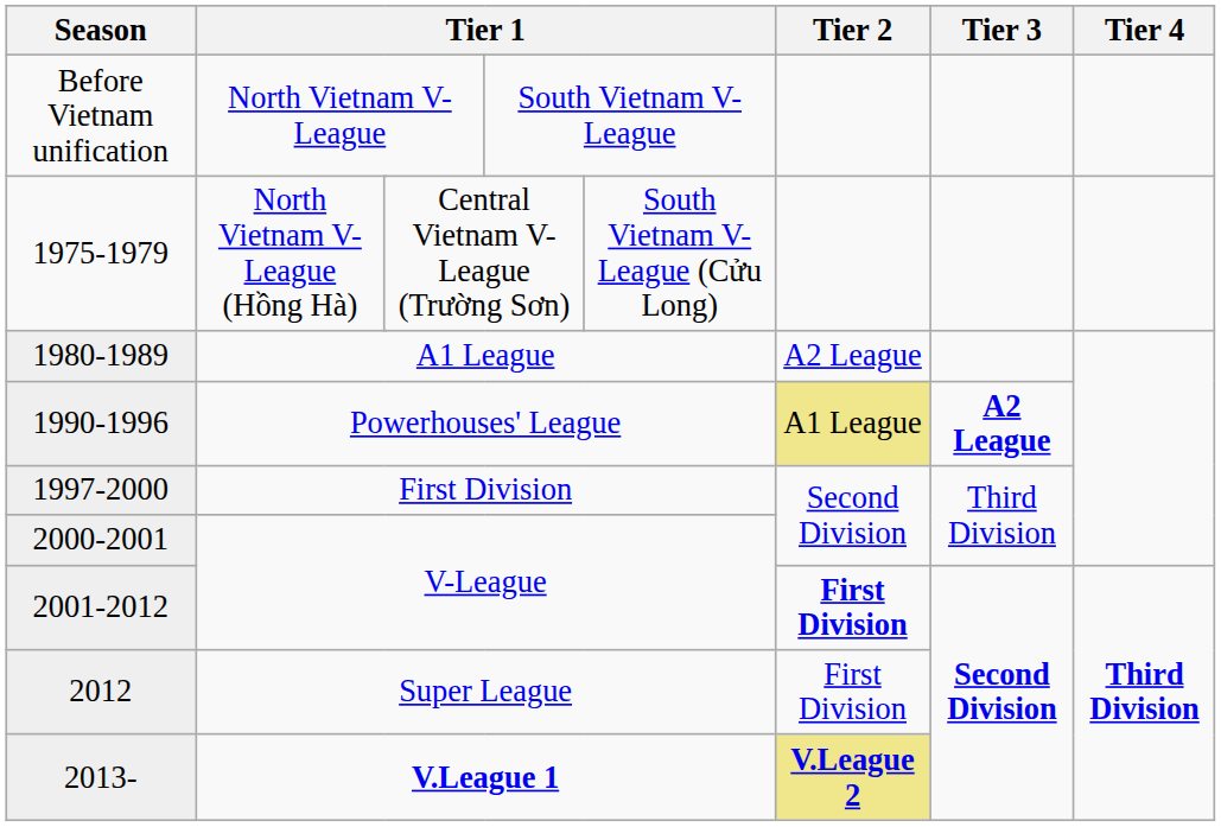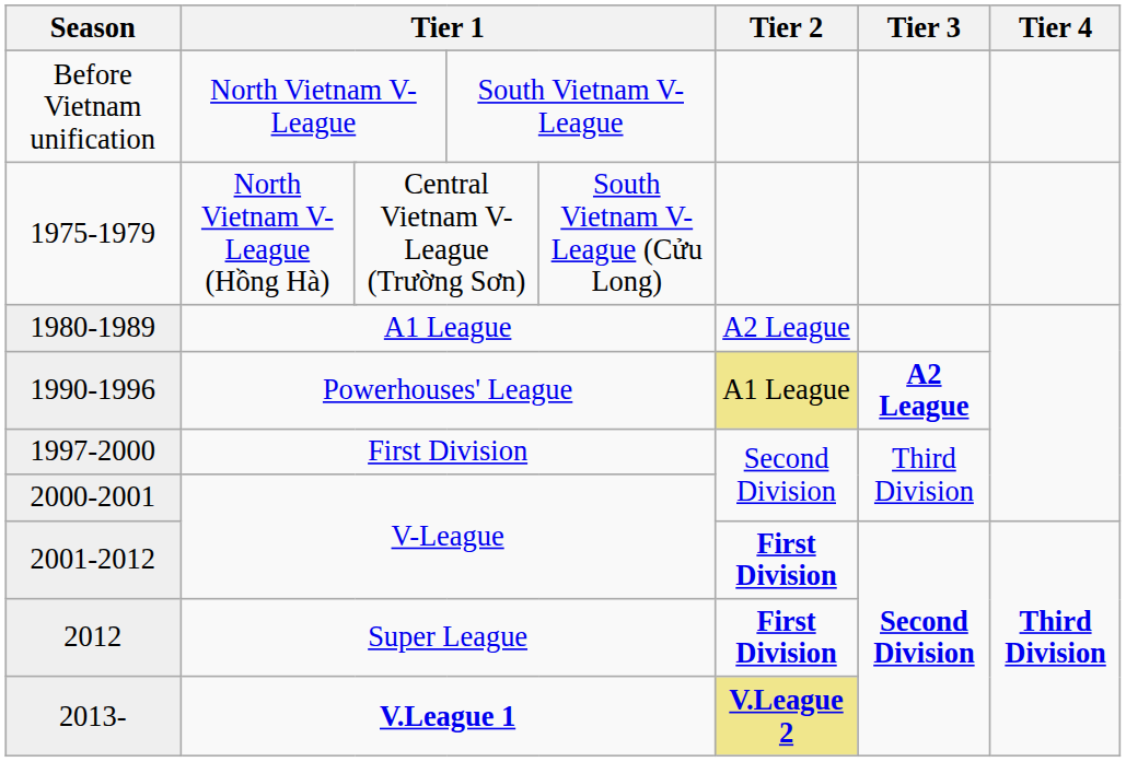2012 | Tier 2: normal -> bold
